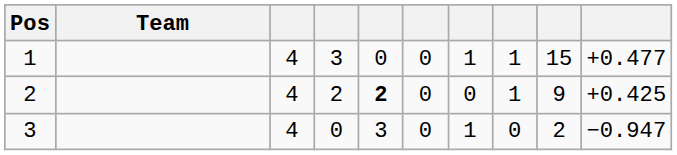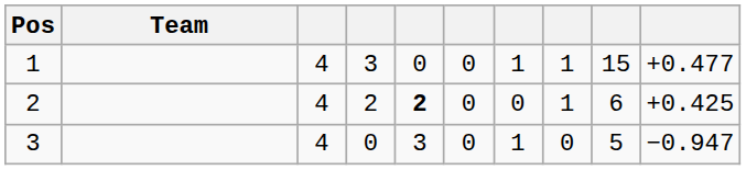row 3 | column 9: 9 -> 6
row 4 | column 9: 2 -> 5
